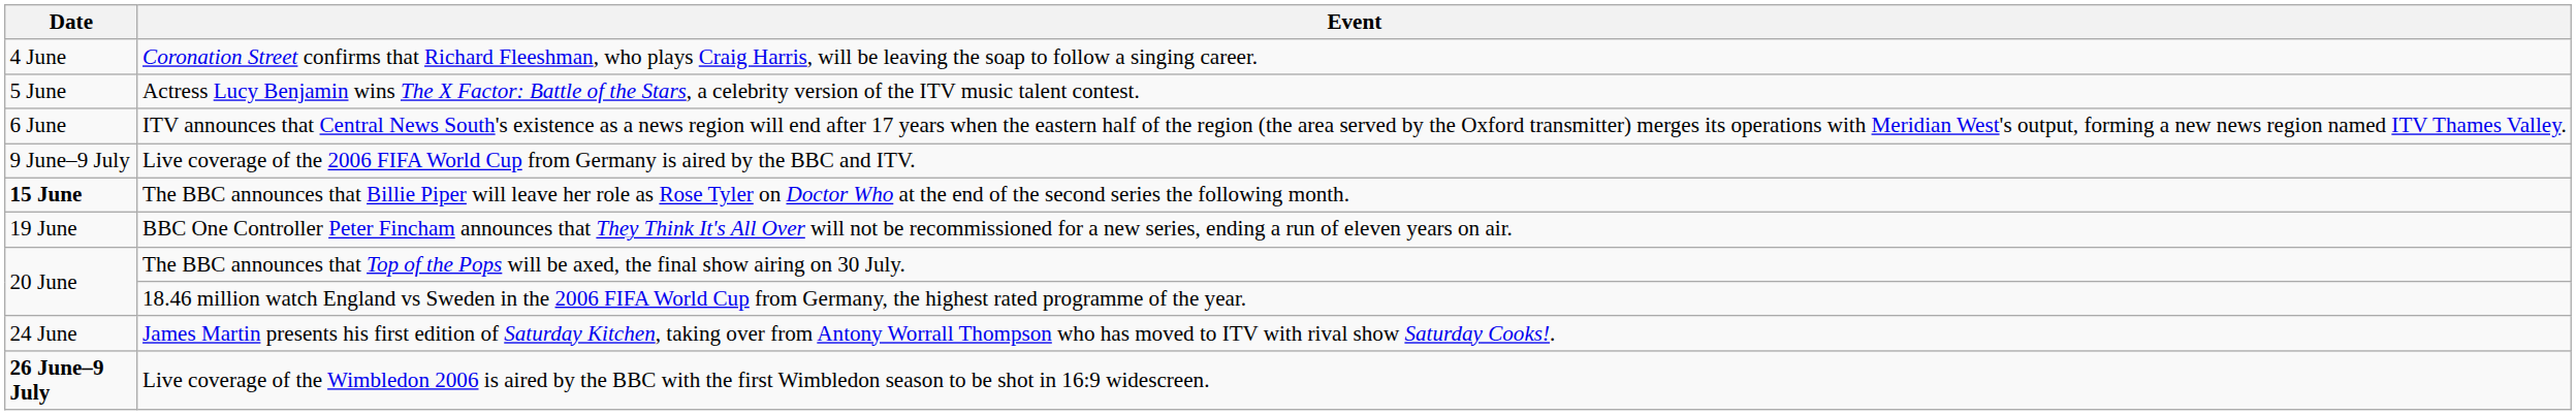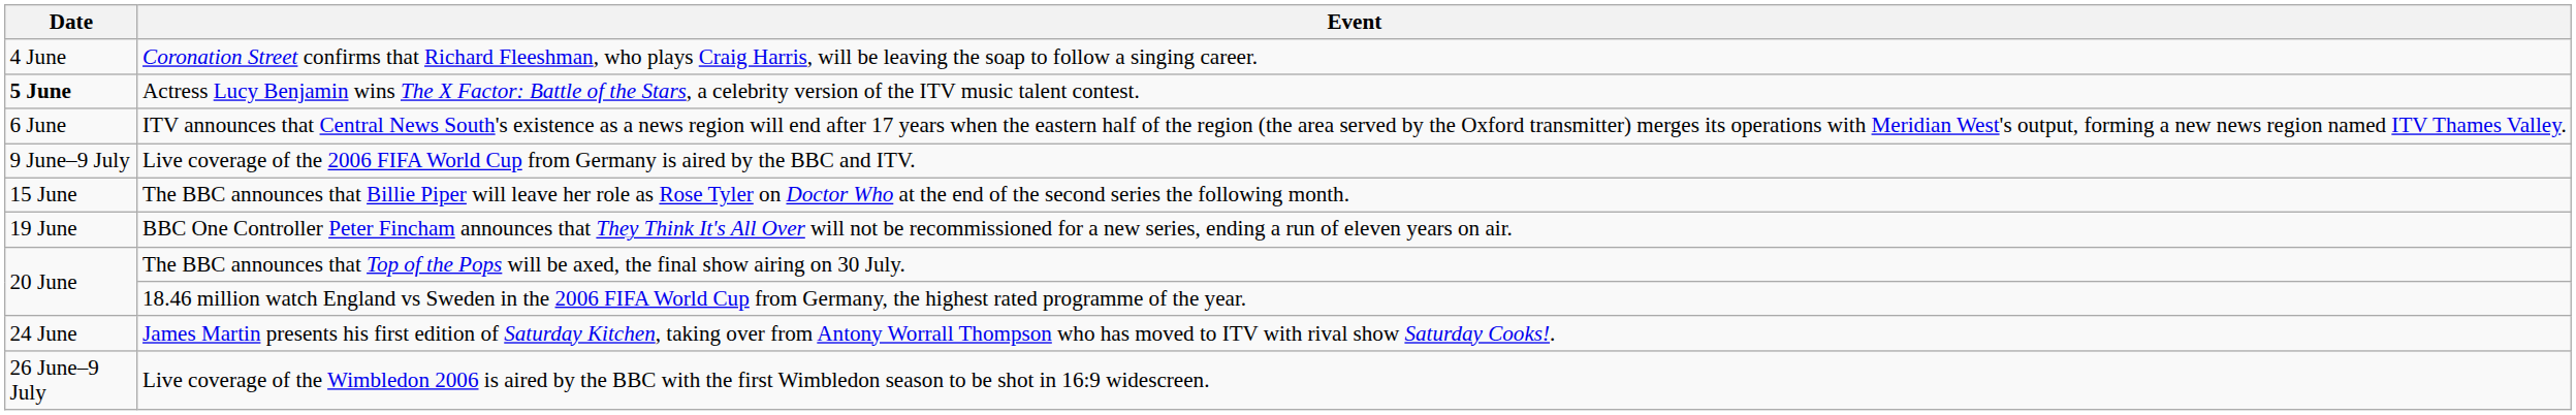row 3 | Date: normal -> bold
row 6 | Date: bold -> normal
row 11 | Date: bold -> normal
